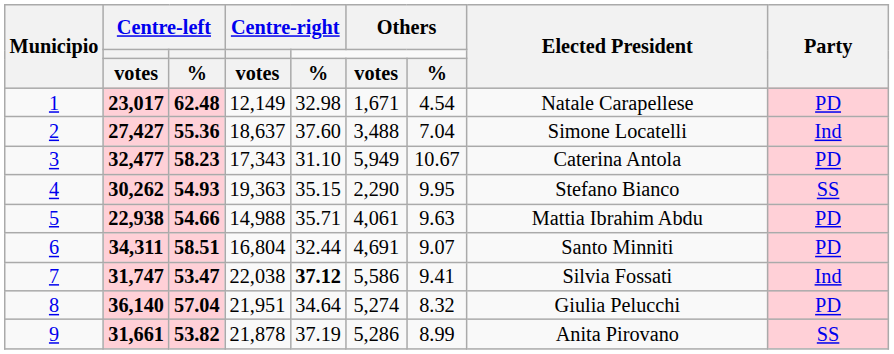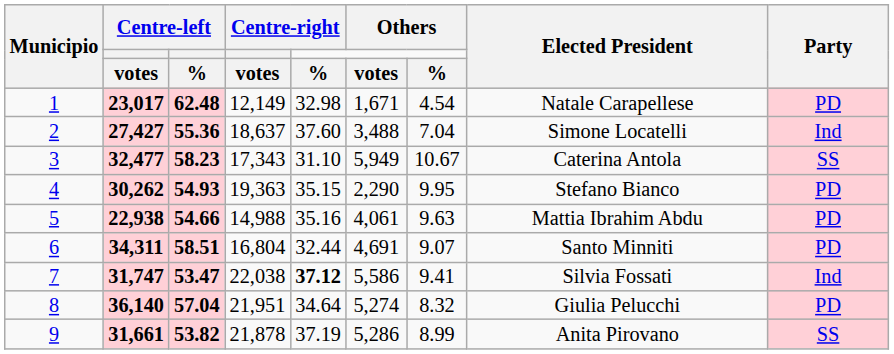3 | Party: PD -> SS
4 | Party: SS -> PD
5 | Centre-right / %: 35.71 -> 35.16
